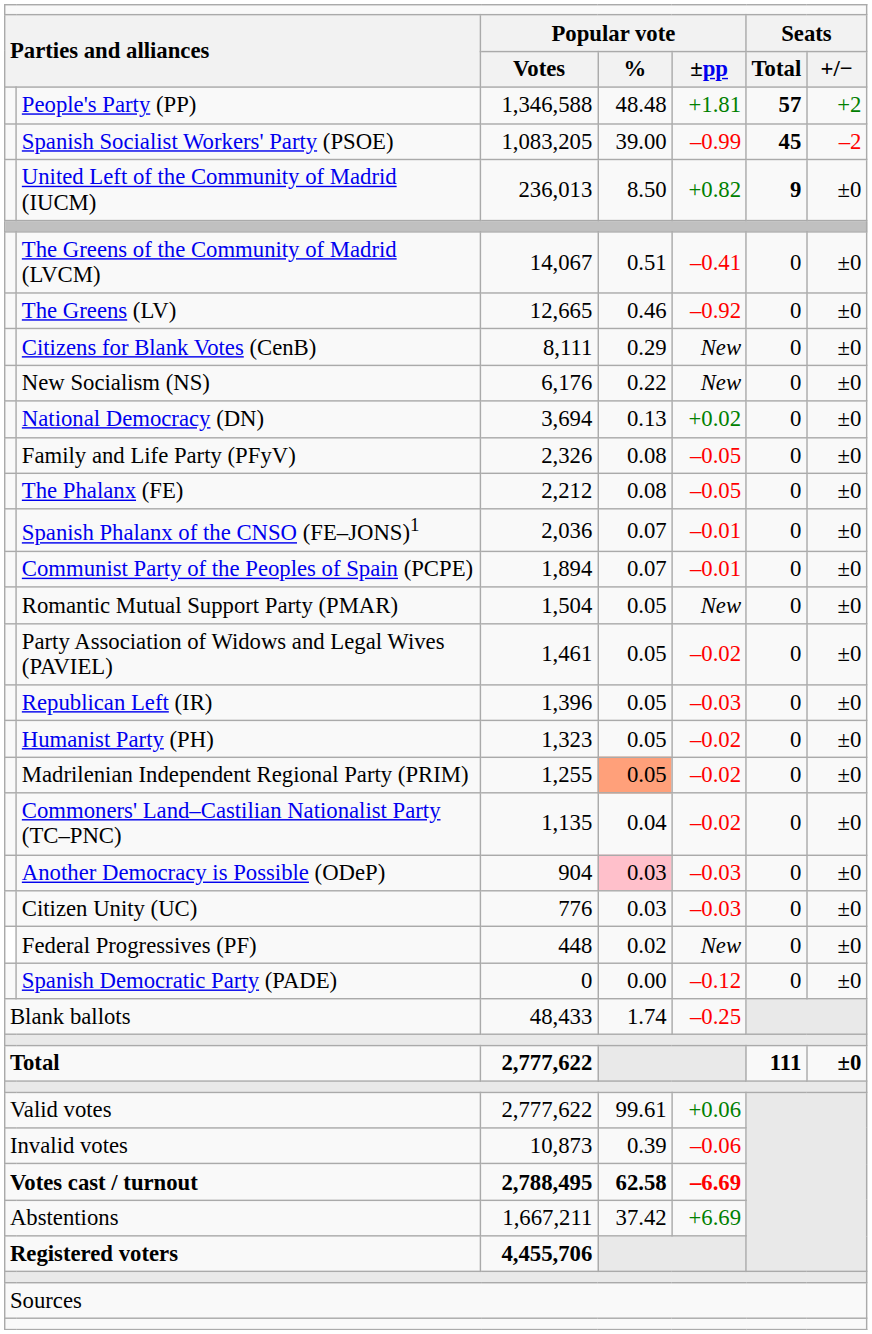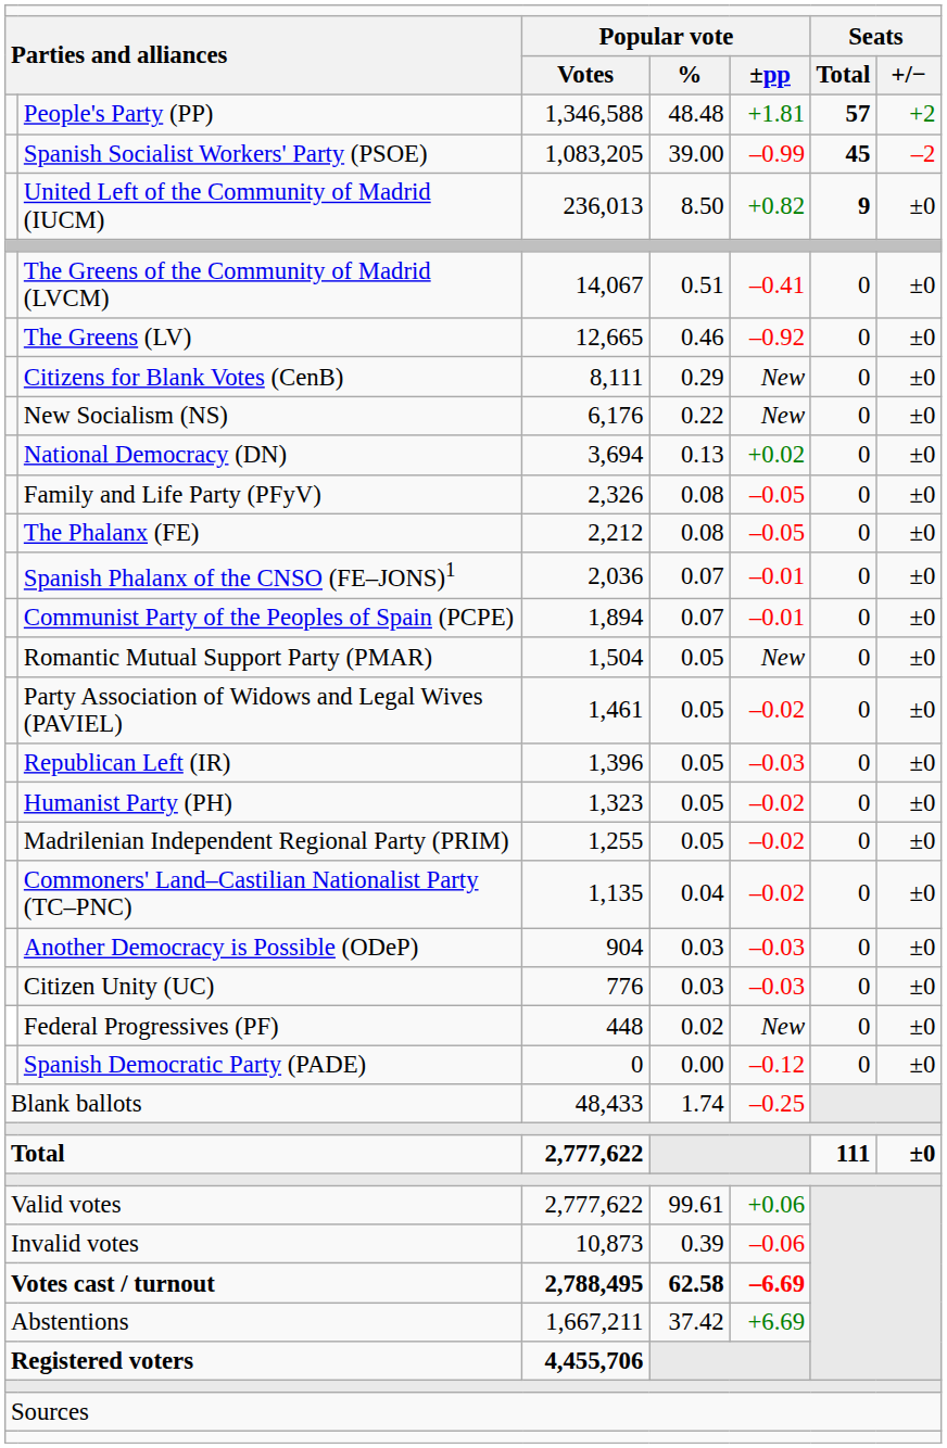Madrilenian Independent Regional Party (PRIM) | column 4: lightsalmon background -> no background
Another Democracy is Possible (ODeP) | column 4: pink background -> no background
